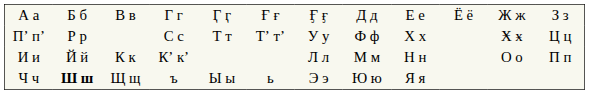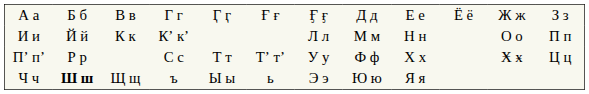rows swapped: И и <-> Пʼ пʼ
